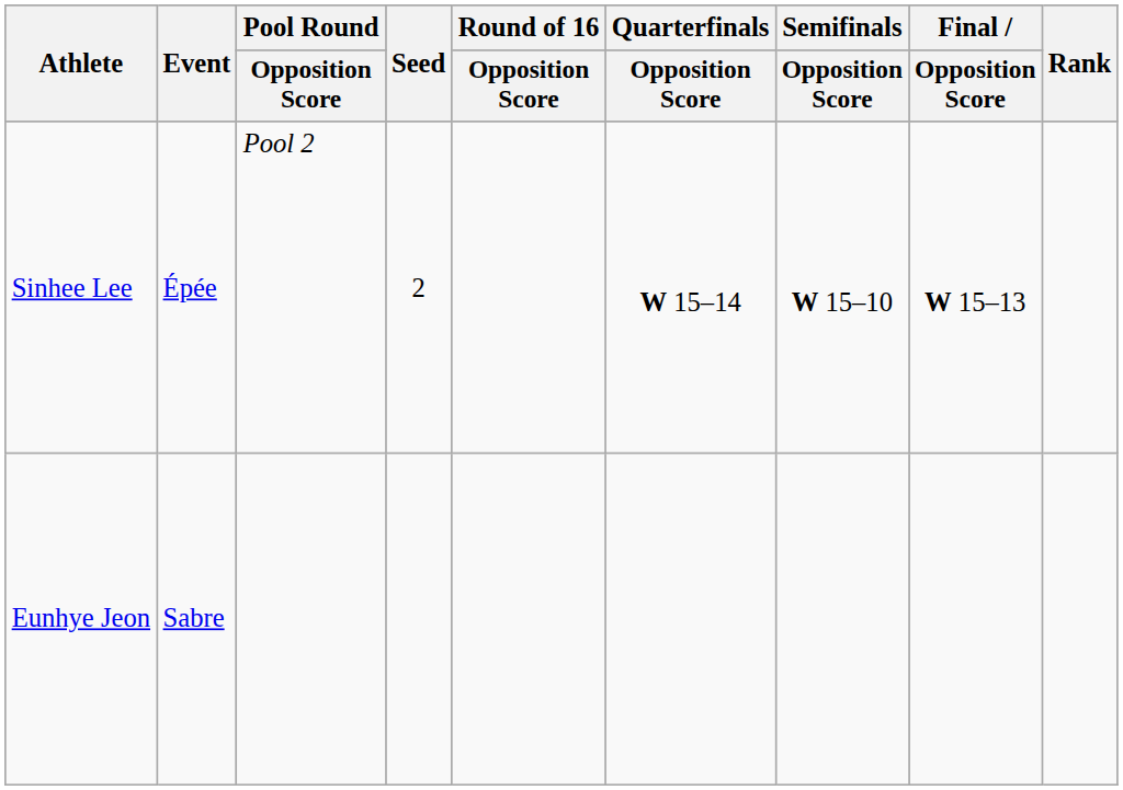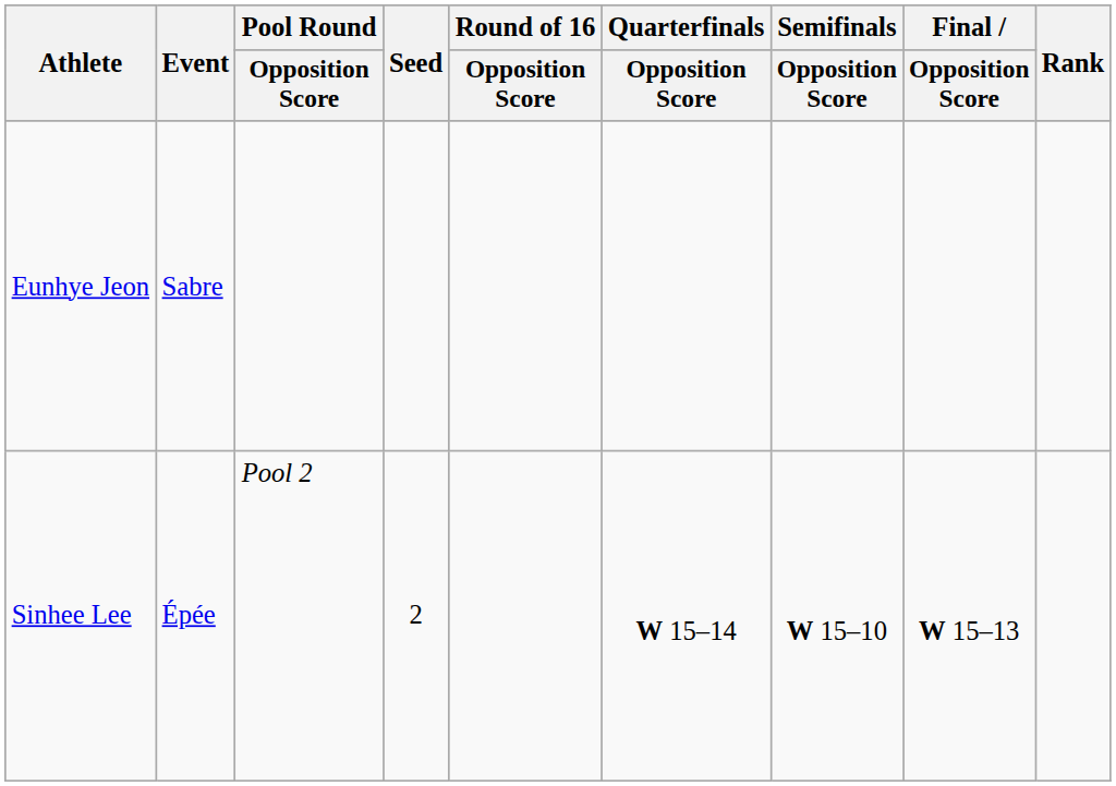rows swapped: Sinhee Lee <-> Eunhye Jeon
